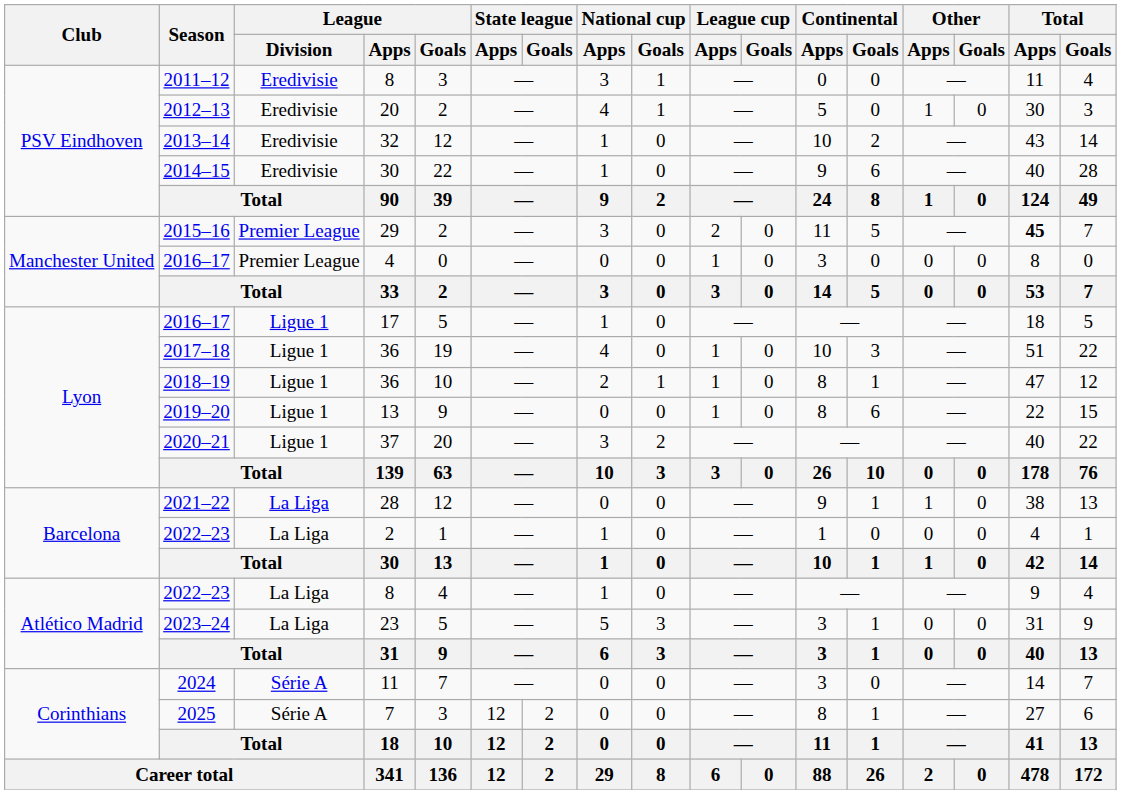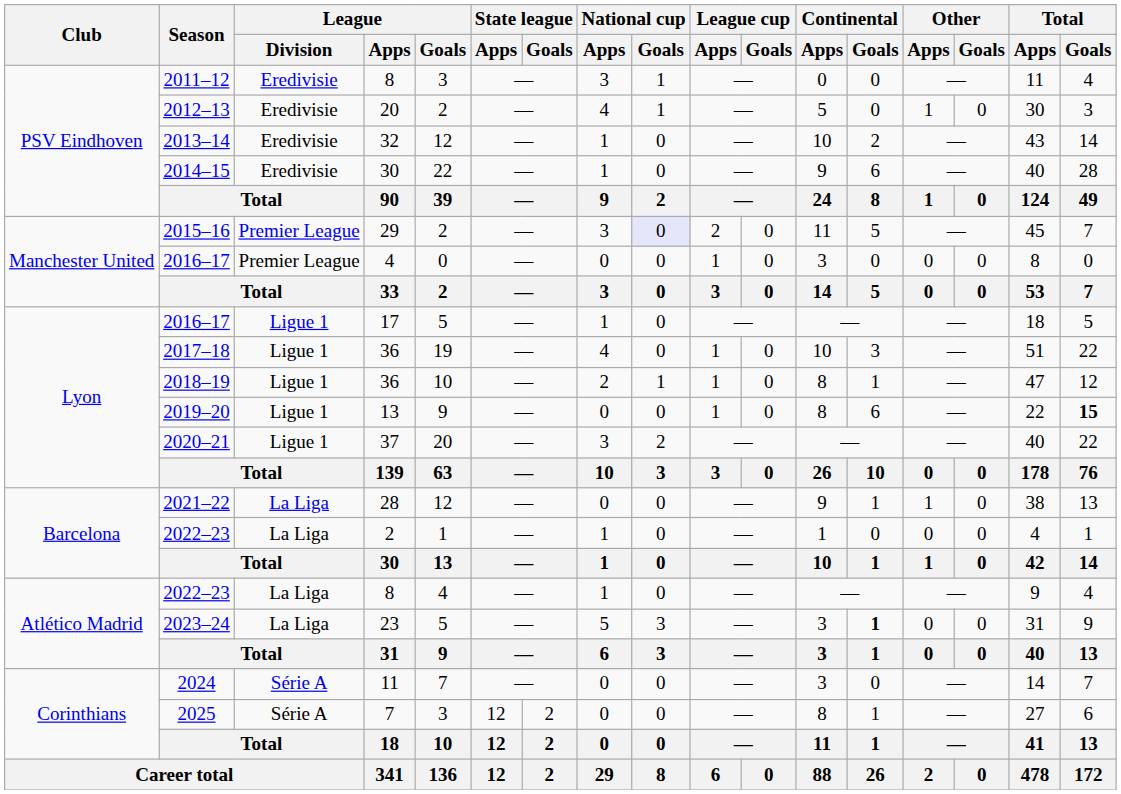2015–16 | National cup / Goals: no background -> lavender background
2015–16 | Total / Apps: bold -> normal
2019–20 | Total / Goals: normal -> bold
2023–24 | Continental / Goals: normal -> bold
